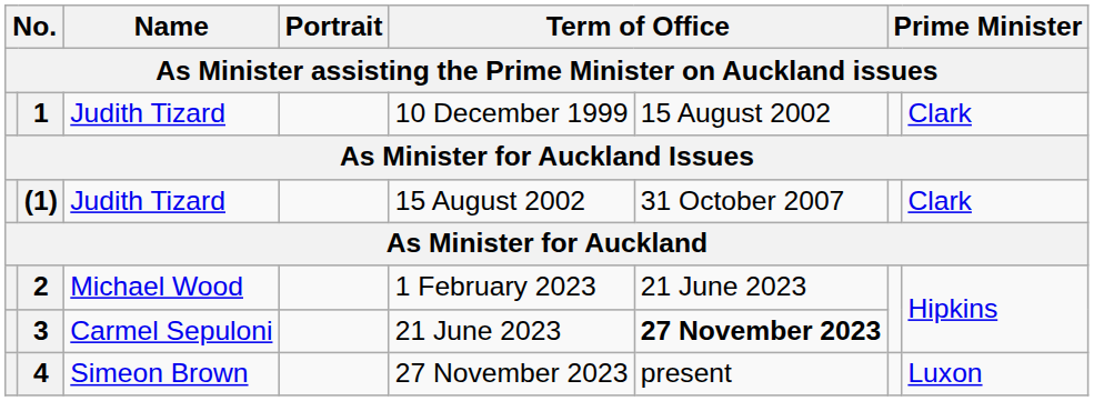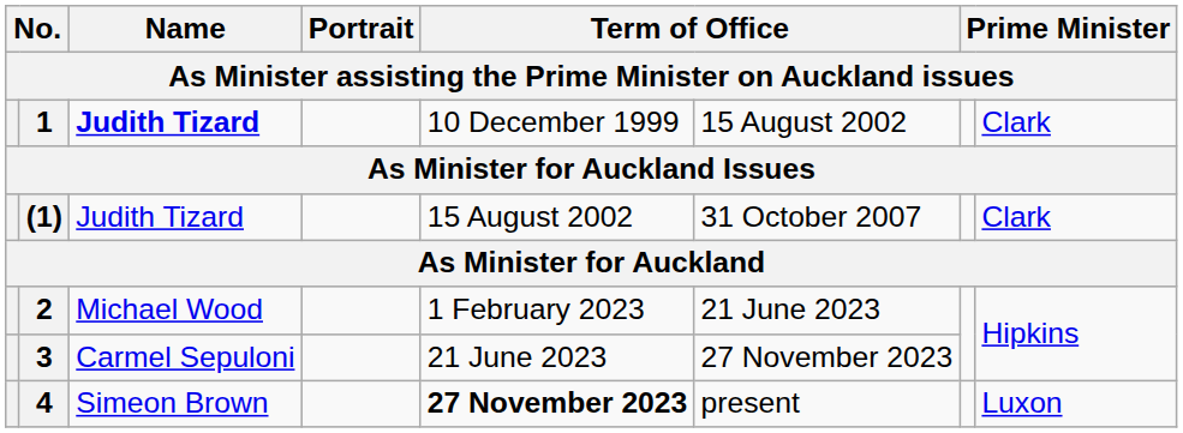1 | Name: normal -> bold
3 | column 6: bold -> normal
4 | column 5: normal -> bold
